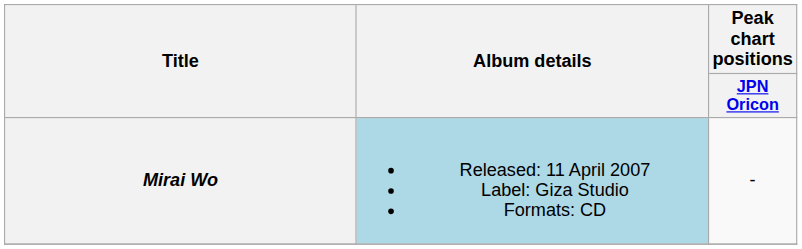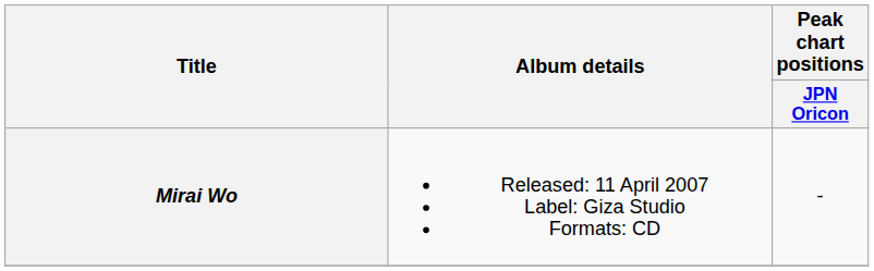Mirai Wo | Album details: lightblue background -> no background
